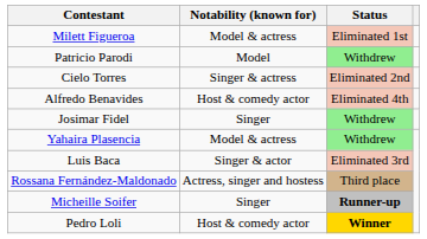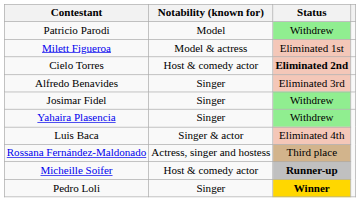rows swapped: Patricio Parodi <-> Milett Figueroa
Cielo Torres | Notability (known for): Singer & actress -> Host & comedy actor
Cielo Torres | Status: normal -> bold
Alfredo Benavides | Notability (known for): Host & comedy actor -> Singer
Alfredo Benavides | Status: Eliminated 4th -> Eliminated 3rd
Yahaira Plasencia | Notability (known for): Model & actress -> Singer
Luis Baca | Status: Eliminated 3rd -> Eliminated 4th
Micheille Soifer | Notability (known for): Singer -> Host & comedy actor
Pedro Loli | Notability (known for): Host & comedy actor -> Singer
